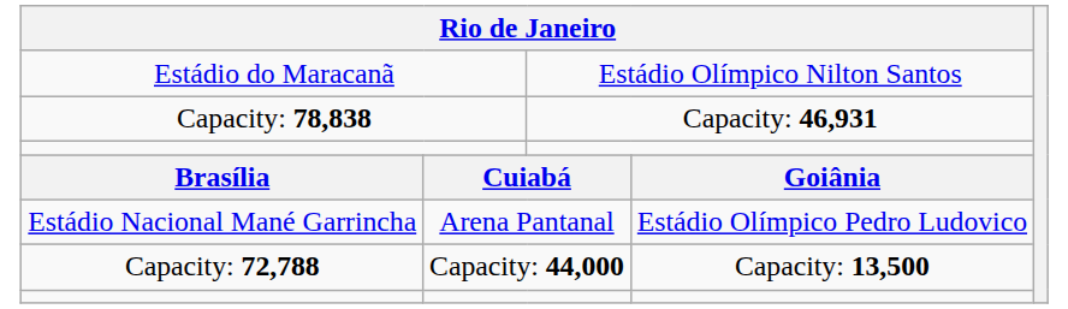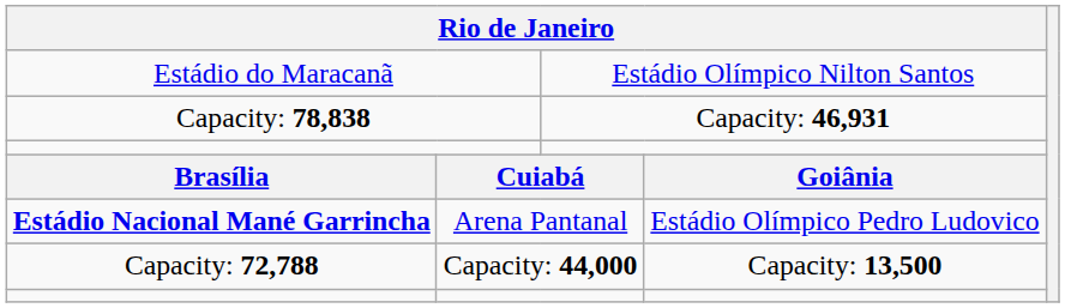Estádio Nacional Mané Garrincha | column 1: normal -> bold
